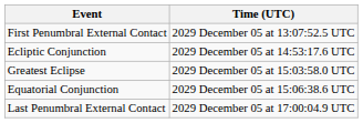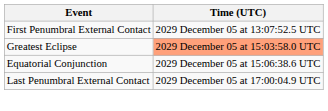- row: Ecliptic Conjunction | 2029 December 05 at 14:53:17.6 UTC
Greatest Eclipse | Time (UTC): no background -> lightsalmon background
